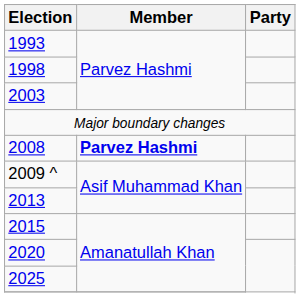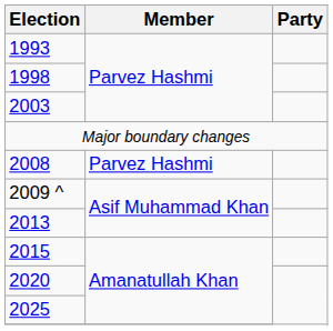2008 | Member: bold -> normal
